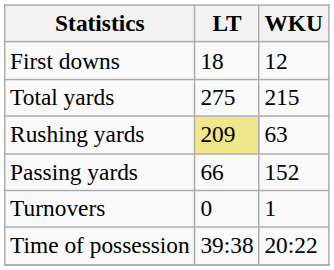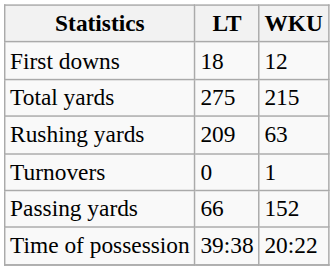Rushing yards | LT: khaki background -> no background
rows swapped: Passing yards <-> Turnovers
